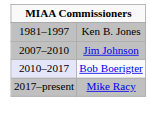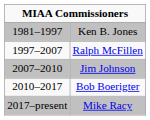+ row: 1997–2007 | Ralph McFillen
Bob Boerigter | column 1: lavender background -> no background
